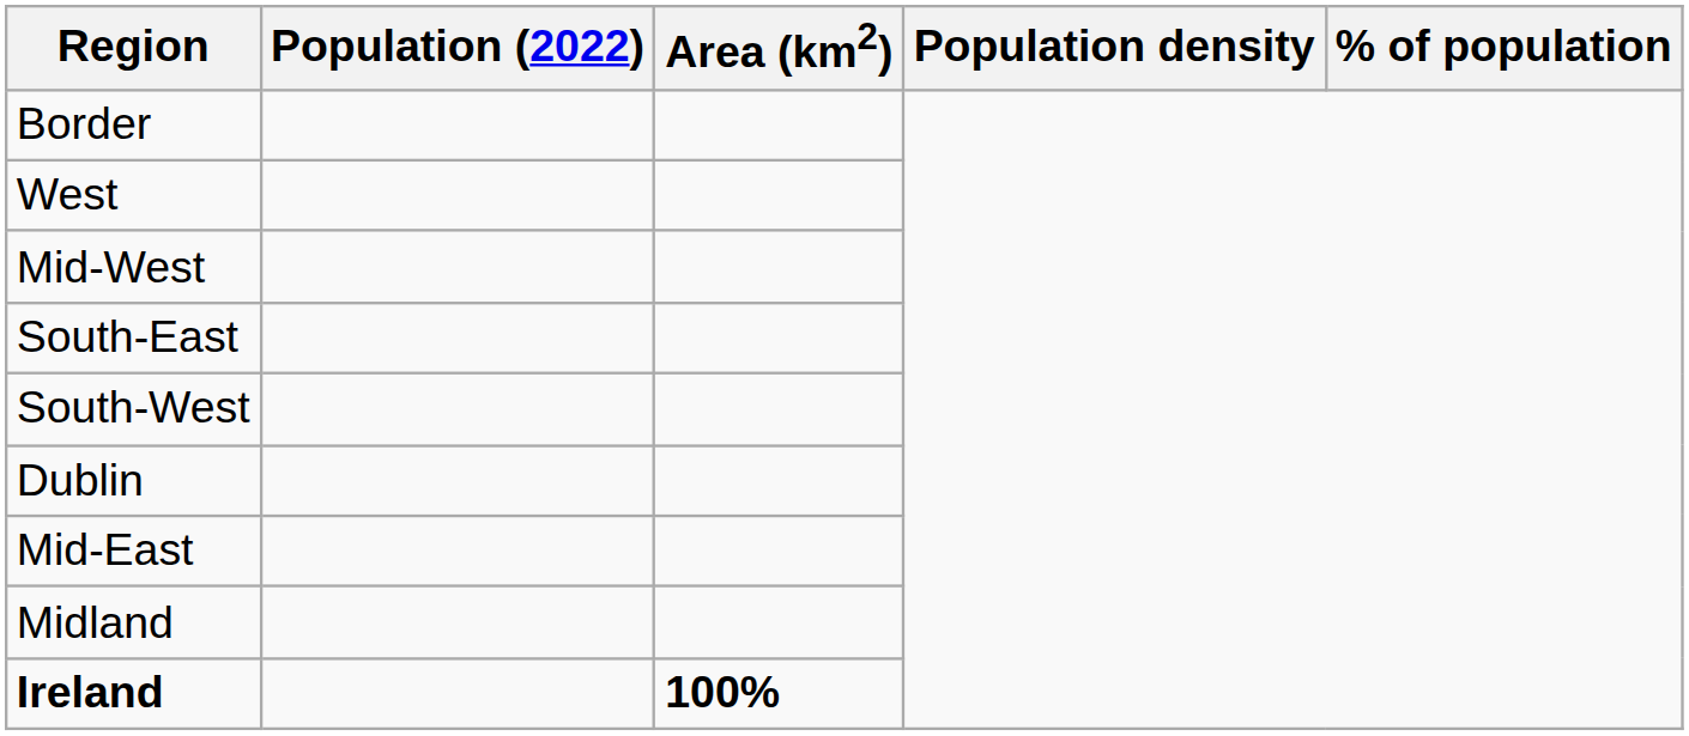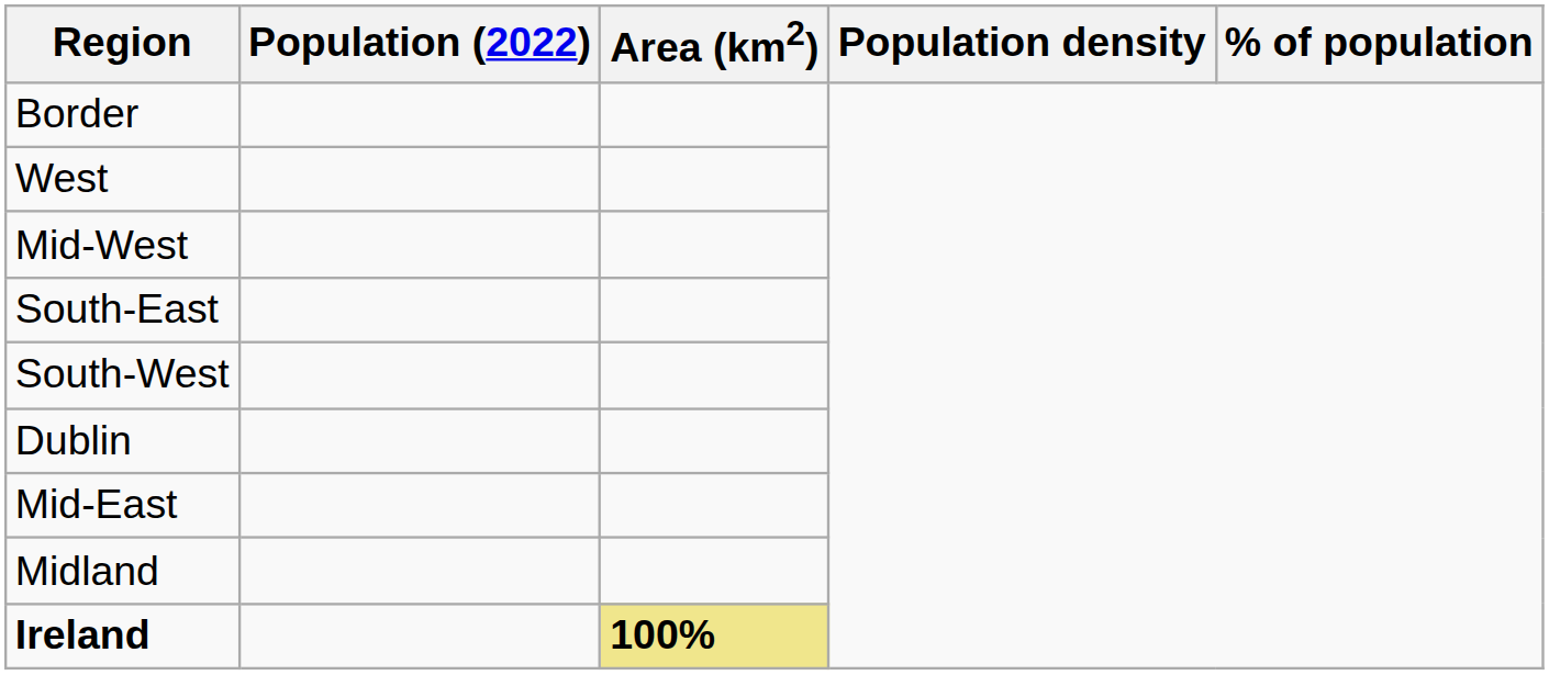Ireland | Area (km2): no background -> khaki background
